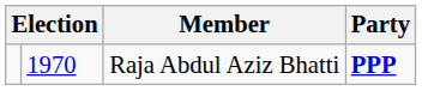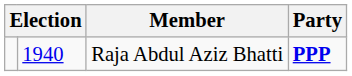Raja Abdul Aziz Bhatti | column 2: 1970 -> 1940
